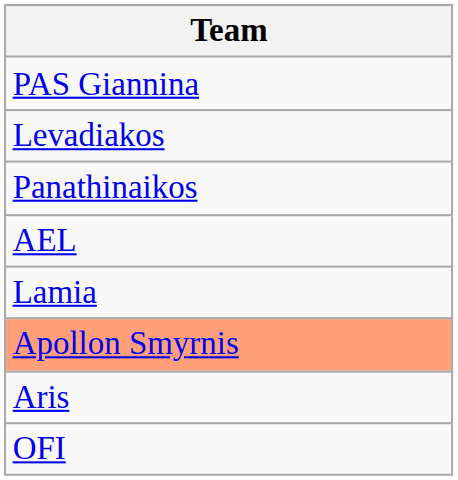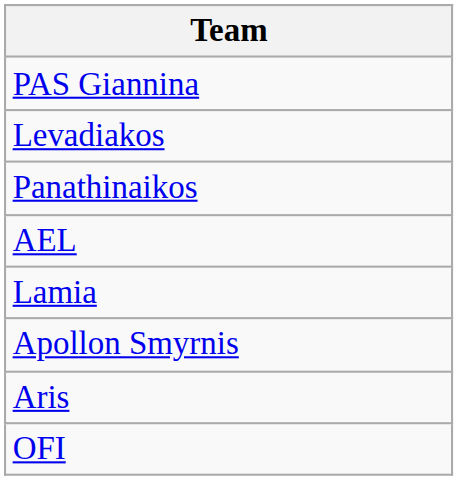row 7 | column 1: lightsalmon background -> no background
